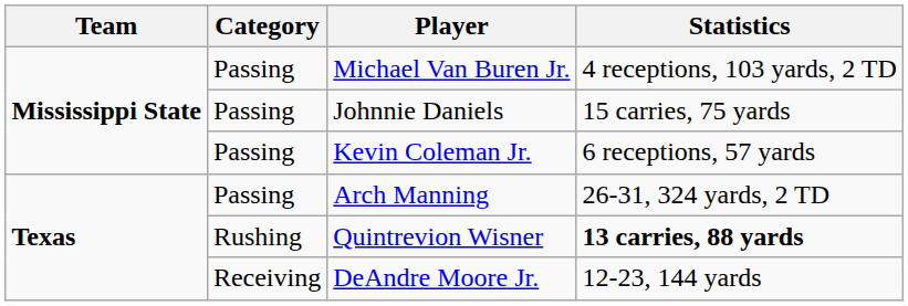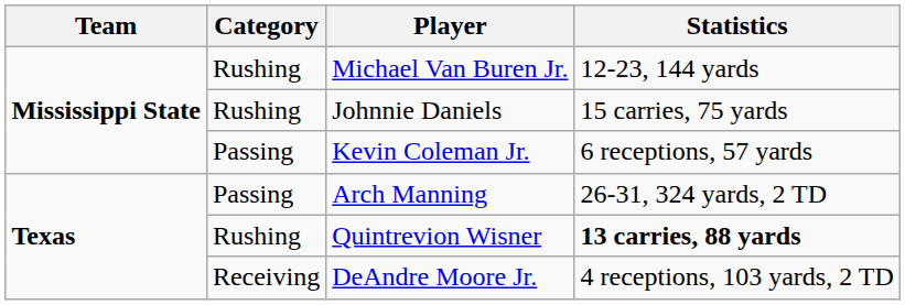Michael Van Buren Jr. | Category: Passing -> Rushing
Michael Van Buren Jr. | Statistics: 4 receptions, 103 yards, 2 TD -> 12-23, 144 yards
Johnnie Daniels | Category: Passing -> Rushing
DeAndre Moore Jr. | Statistics: 12-23, 144 yards -> 4 receptions, 103 yards, 2 TD
